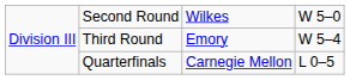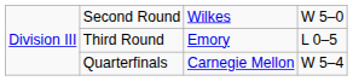Third Round | column 4: W 5–4 -> L 0–5
Quarterfinals | column 4: L 0–5 -> W 5–4
